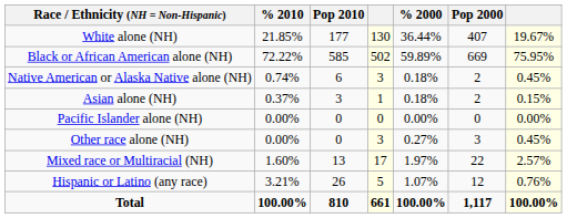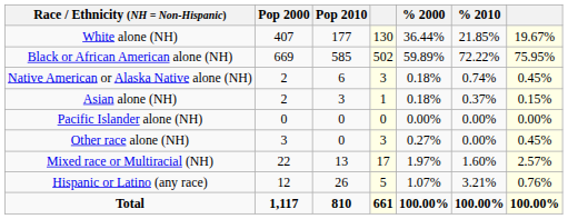columns swapped: Pop 2000 <-> % 2010
